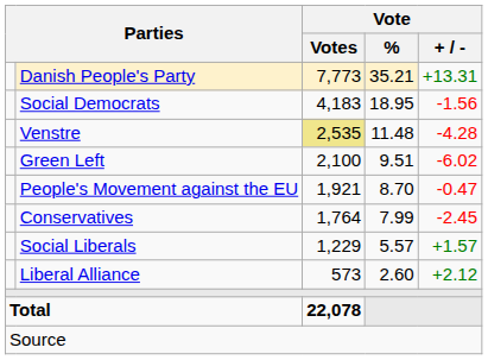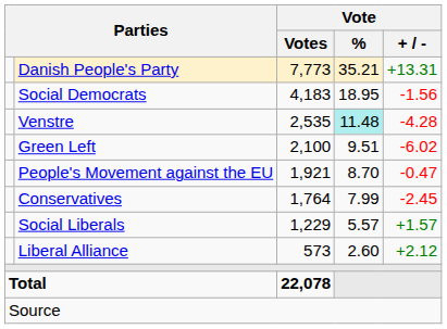Venstre | Vote / Votes: khaki background -> no background
Venstre | Vote / %: no background -> paleturquoise background
